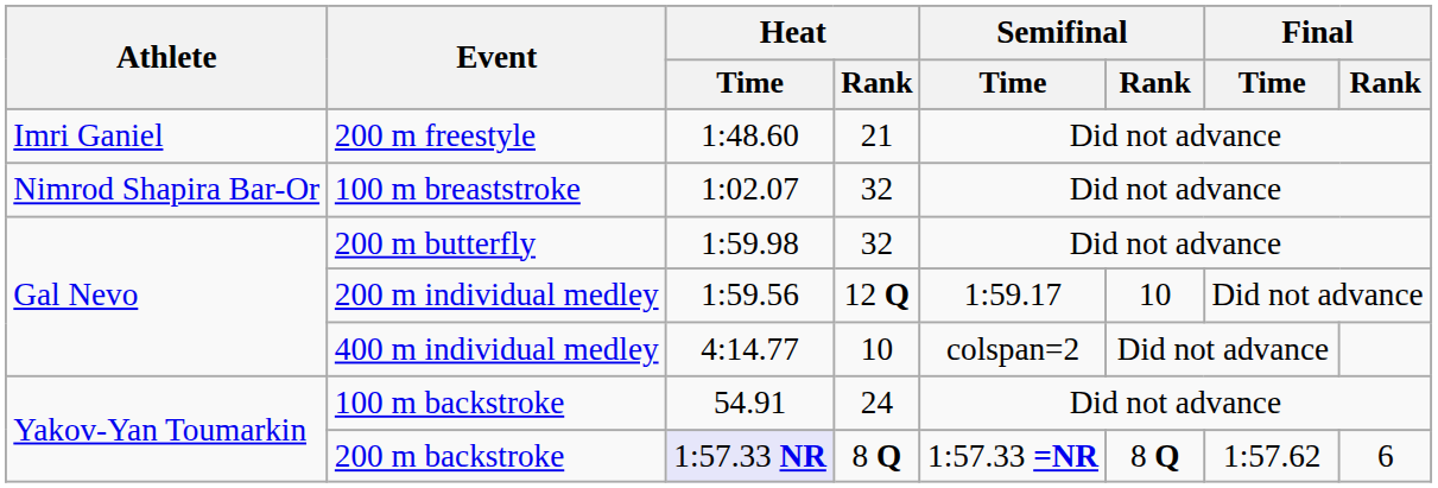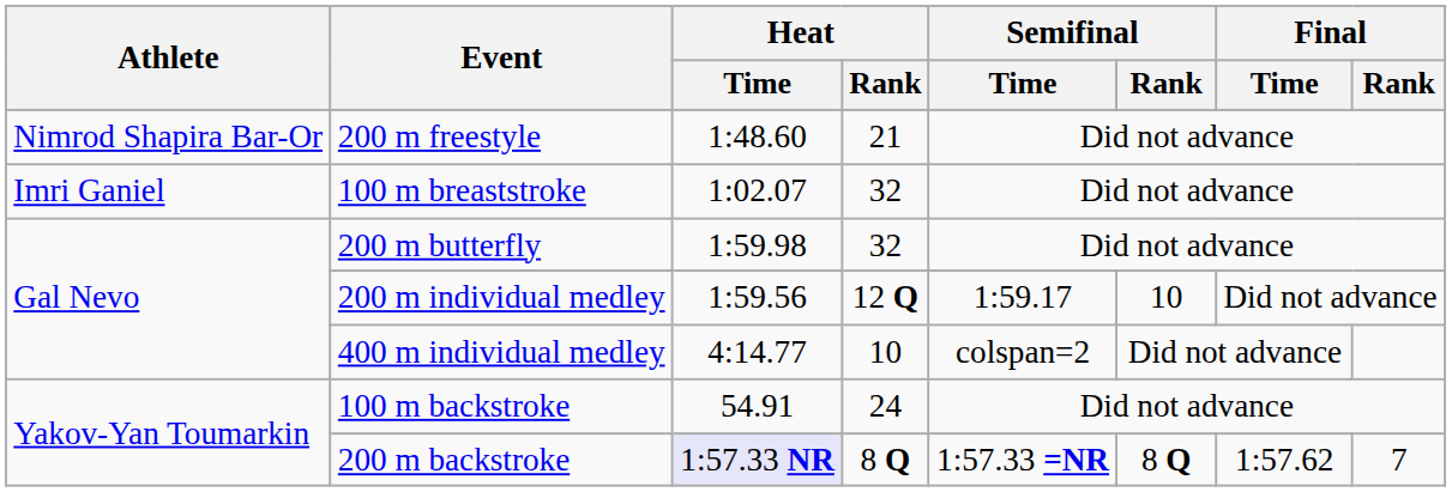200 m freestyle | Athlete: Imri Ganiel -> Nimrod Shapira Bar-Or
100 m breaststroke | Athlete: Nimrod Shapira Bar-Or -> Imri Ganiel
200 m backstroke | Final / Rank: 6 -> 7
